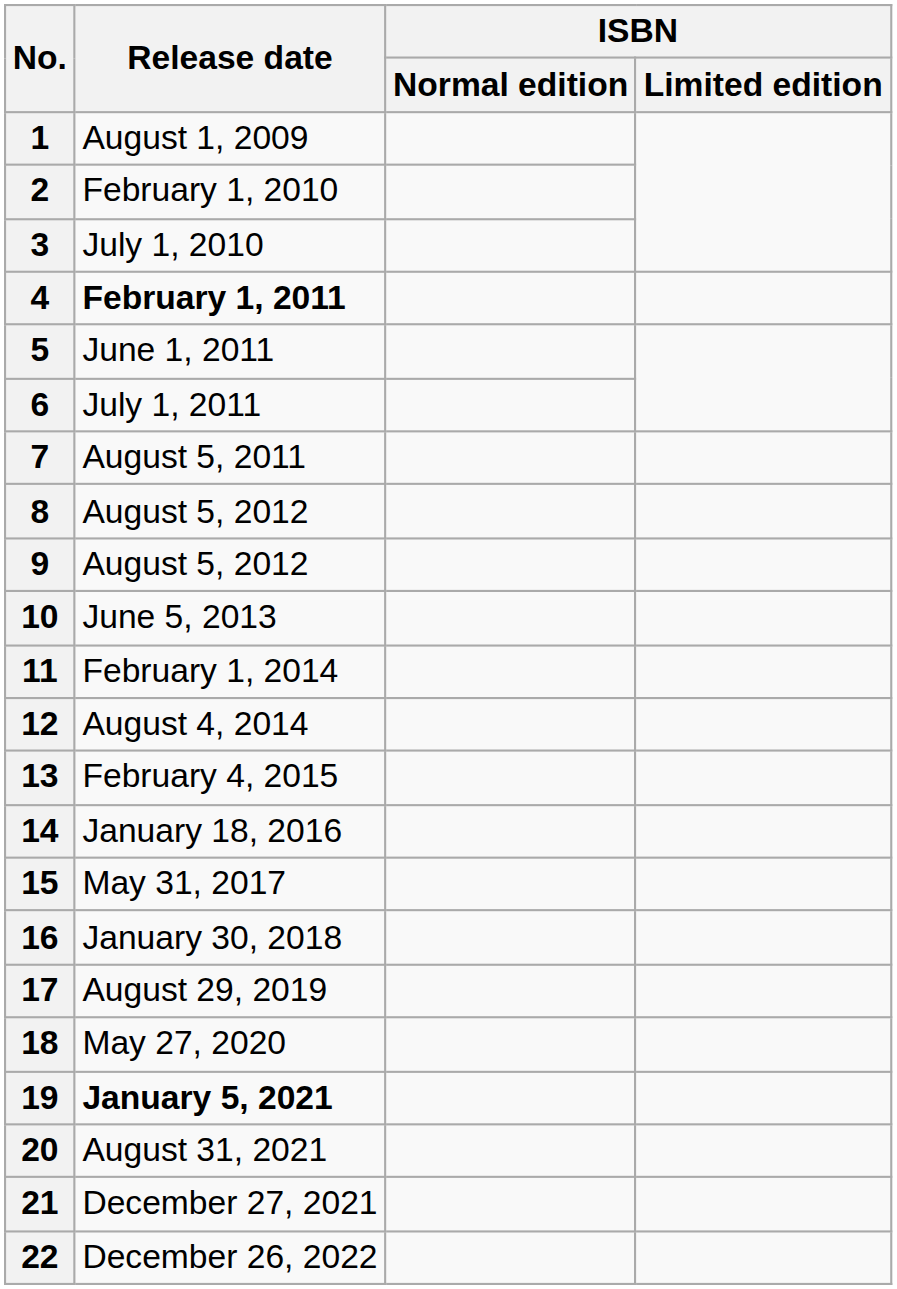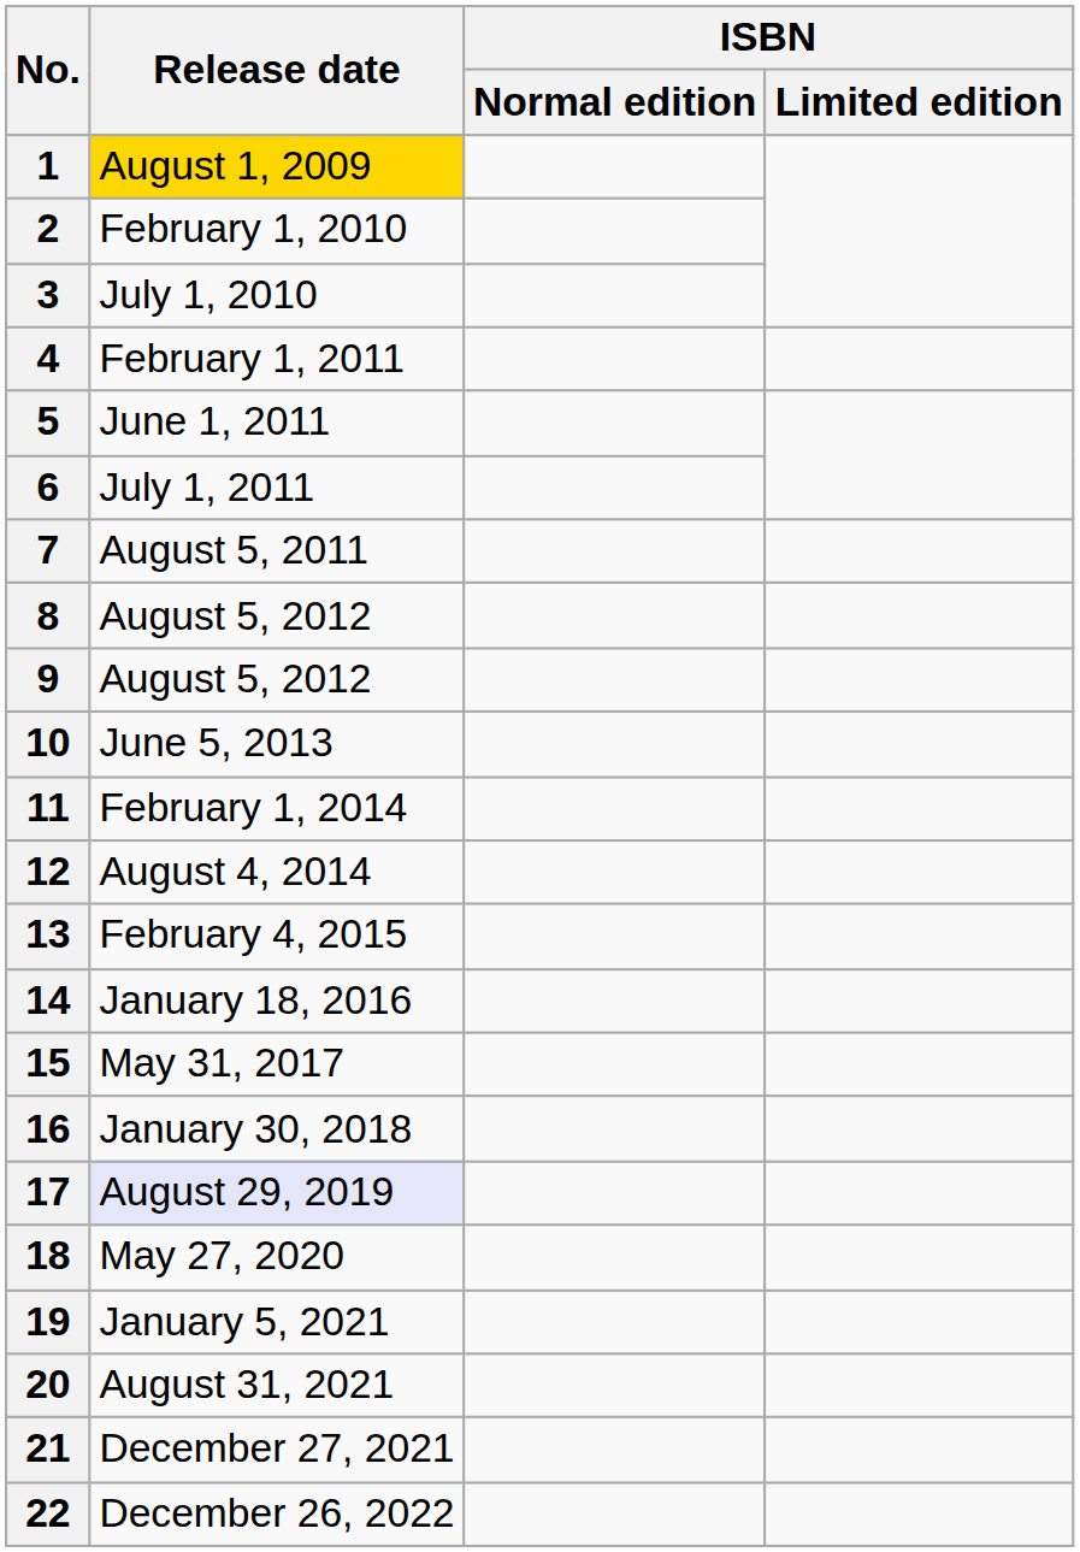1 | Release date: no background -> gold background
4 | Release date: bold -> normal
17 | Release date: no background -> lavender background
19 | Release date: bold -> normal
